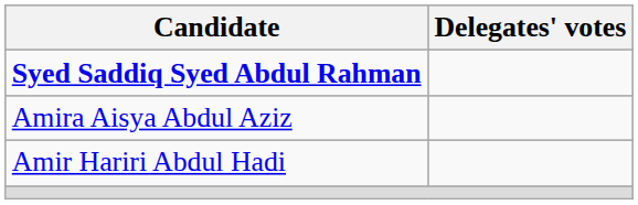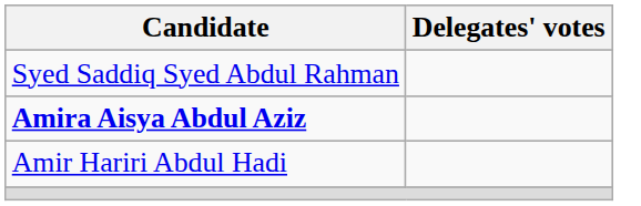Syed Saddiq Syed Abdul Rahman | Candidate: bold -> normal
Amira Aisya Abdul Aziz | Candidate: normal -> bold
